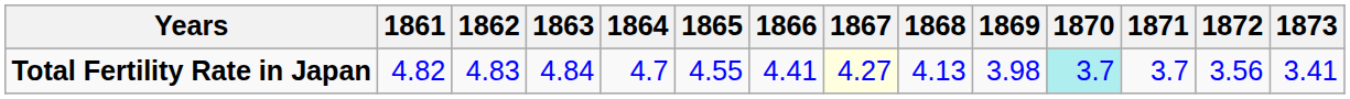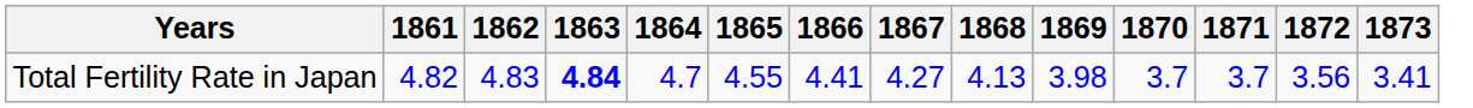row 2 | Years: bold -> normal
row 2 | 1863: normal -> bold
row 2 | 1867: lightyellow background -> no background
row 2 | 1870: paleturquoise background -> no background
